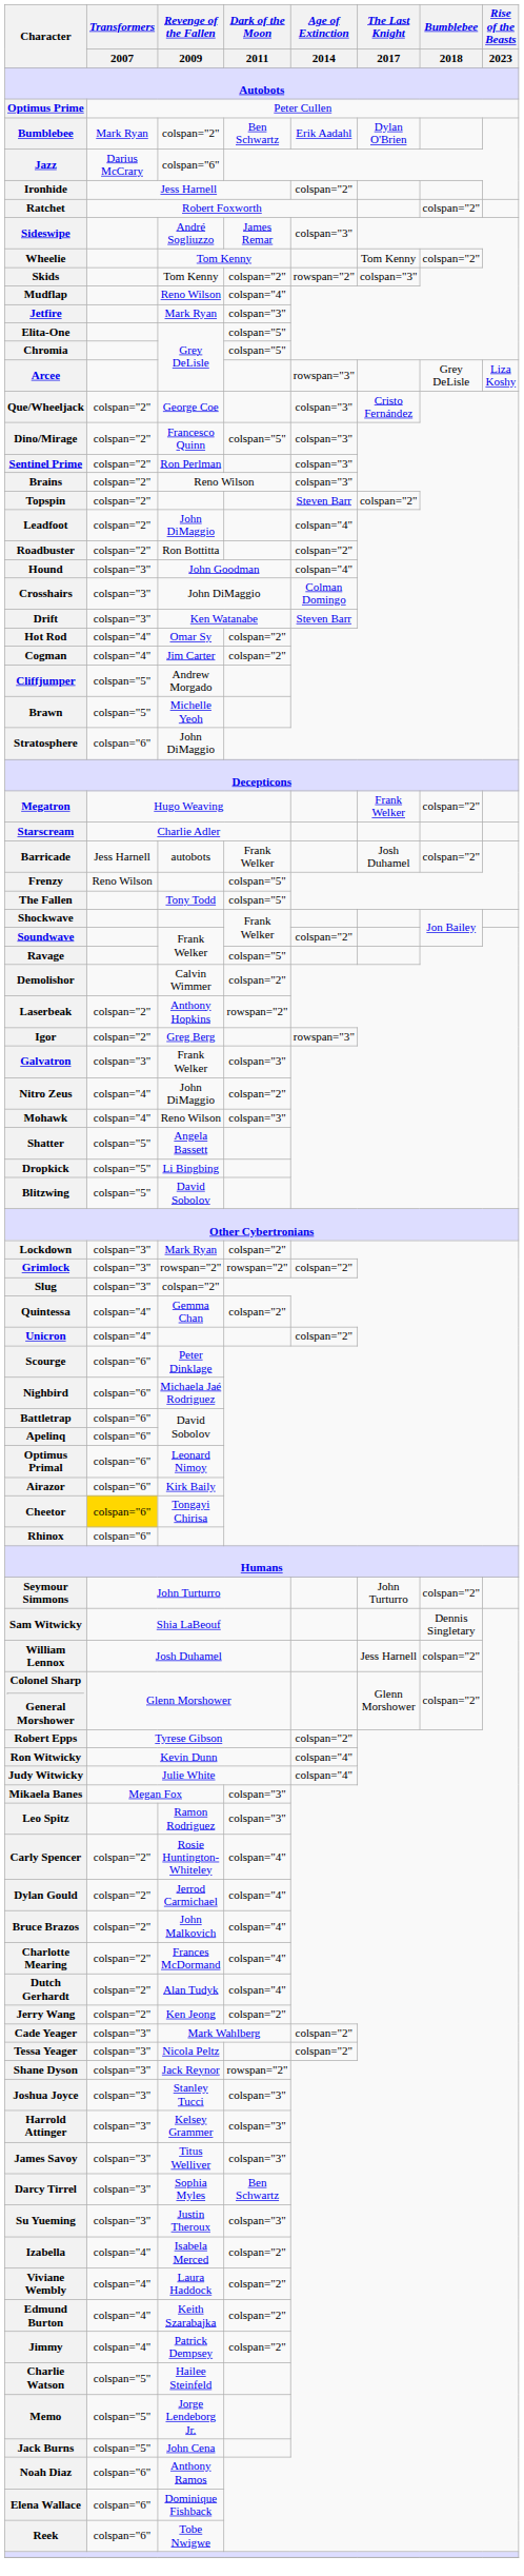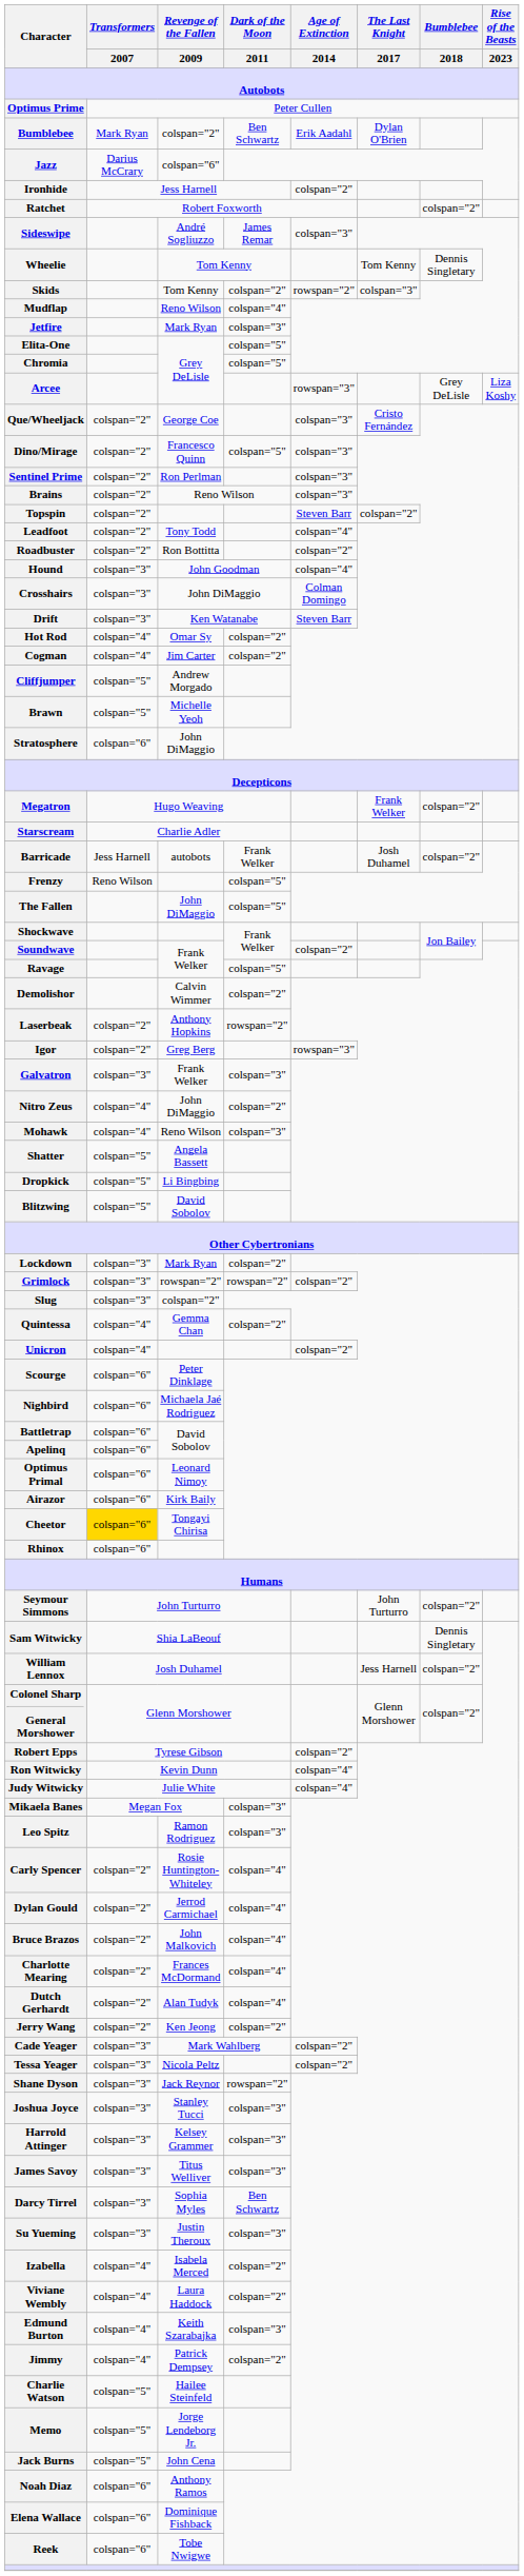Wheelie | Bumblebee / 2018 / Autobots: colspan="2" -> Dennis Singletary
Leadfoot | Revenge of the Fallen / 2009 / Autobots: John DiMaggio -> Tony Todd
The Fallen | Revenge of the Fallen / 2009 / Autobots: Tony Todd -> John DiMaggio
Edmund Burton | Dark of the Moon / 2011 / Autobots: colspan="2" -> colspan="3"
